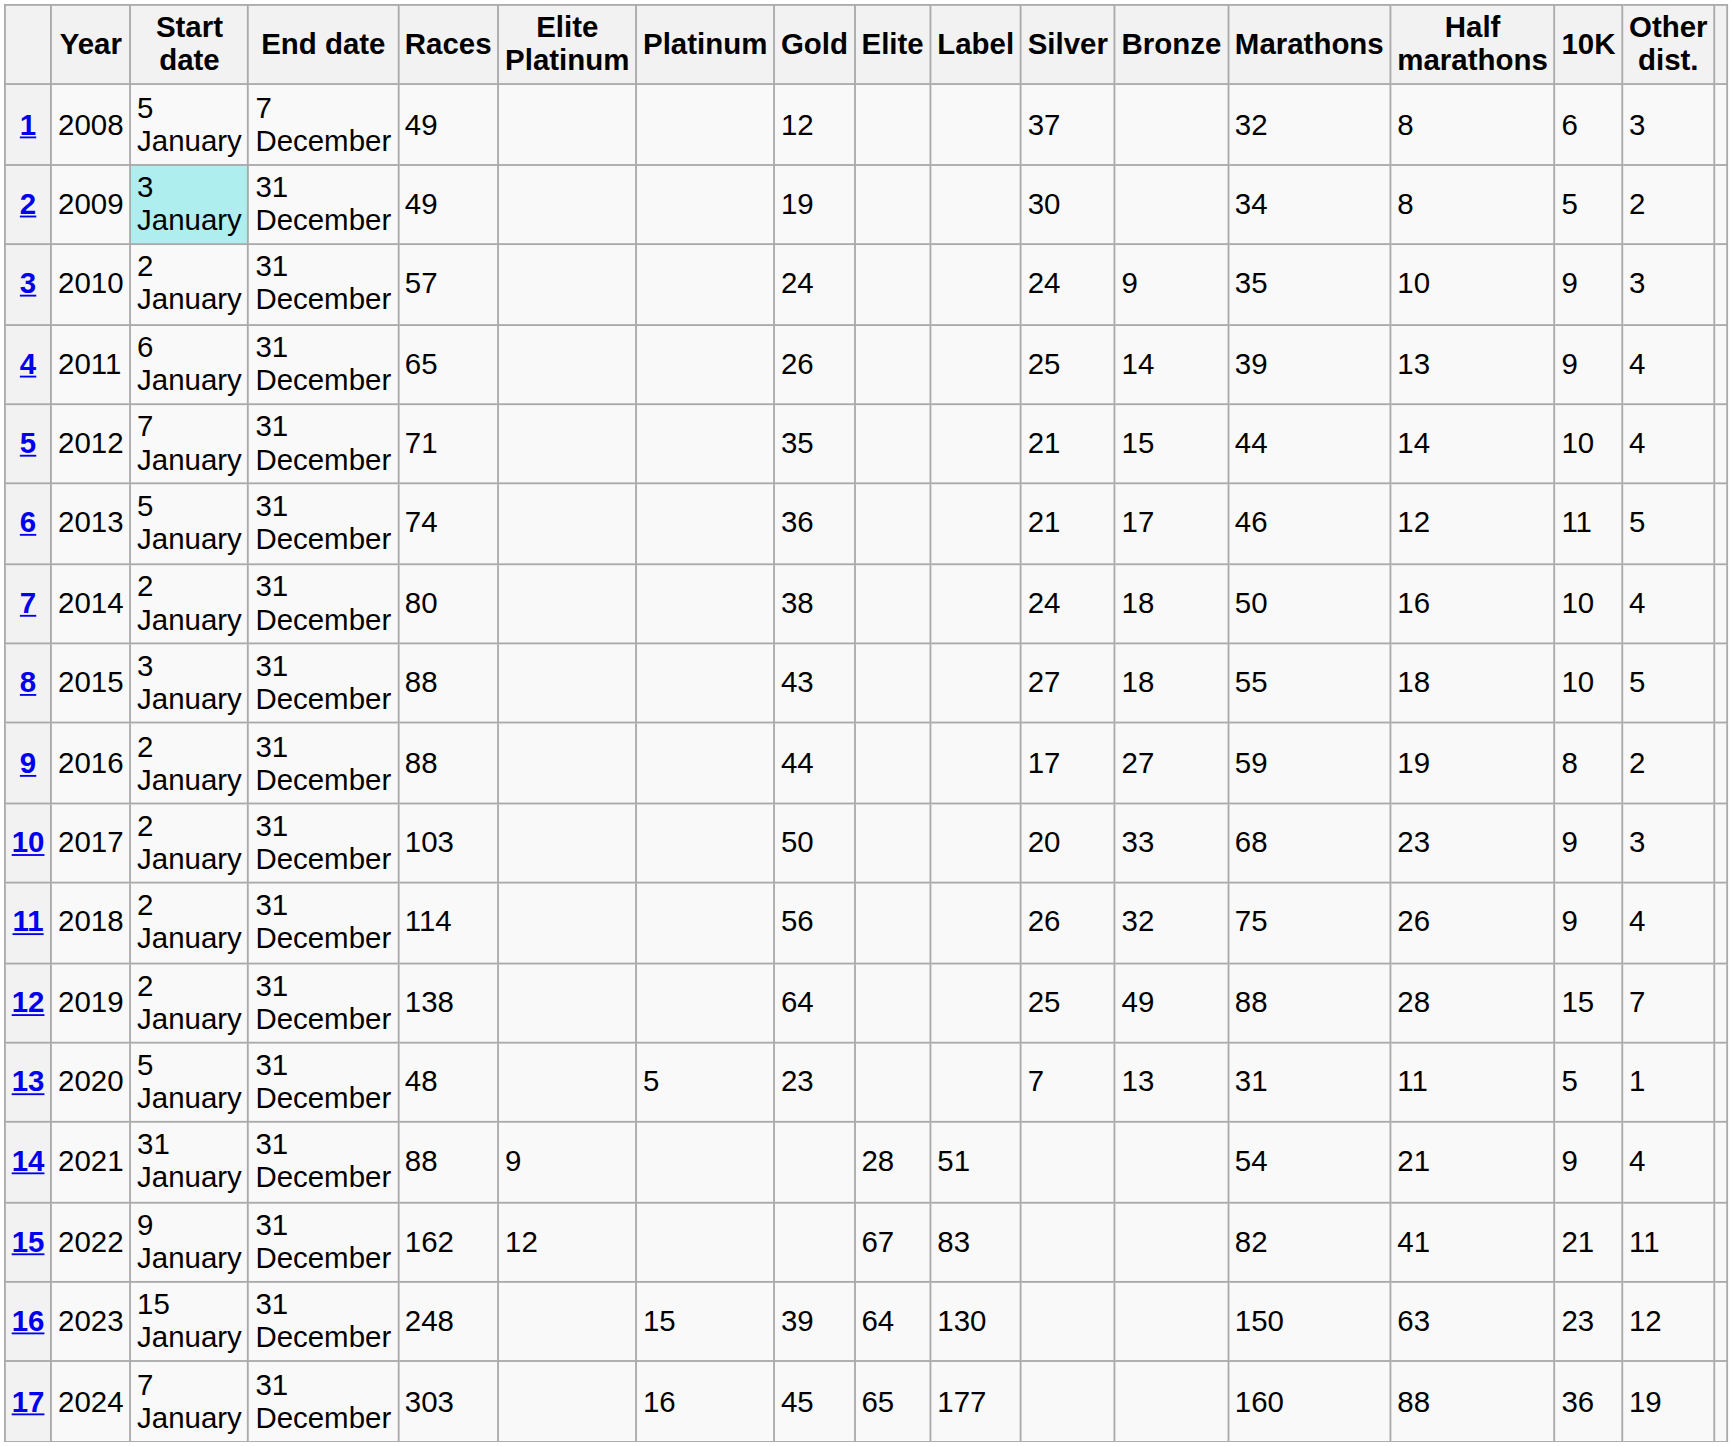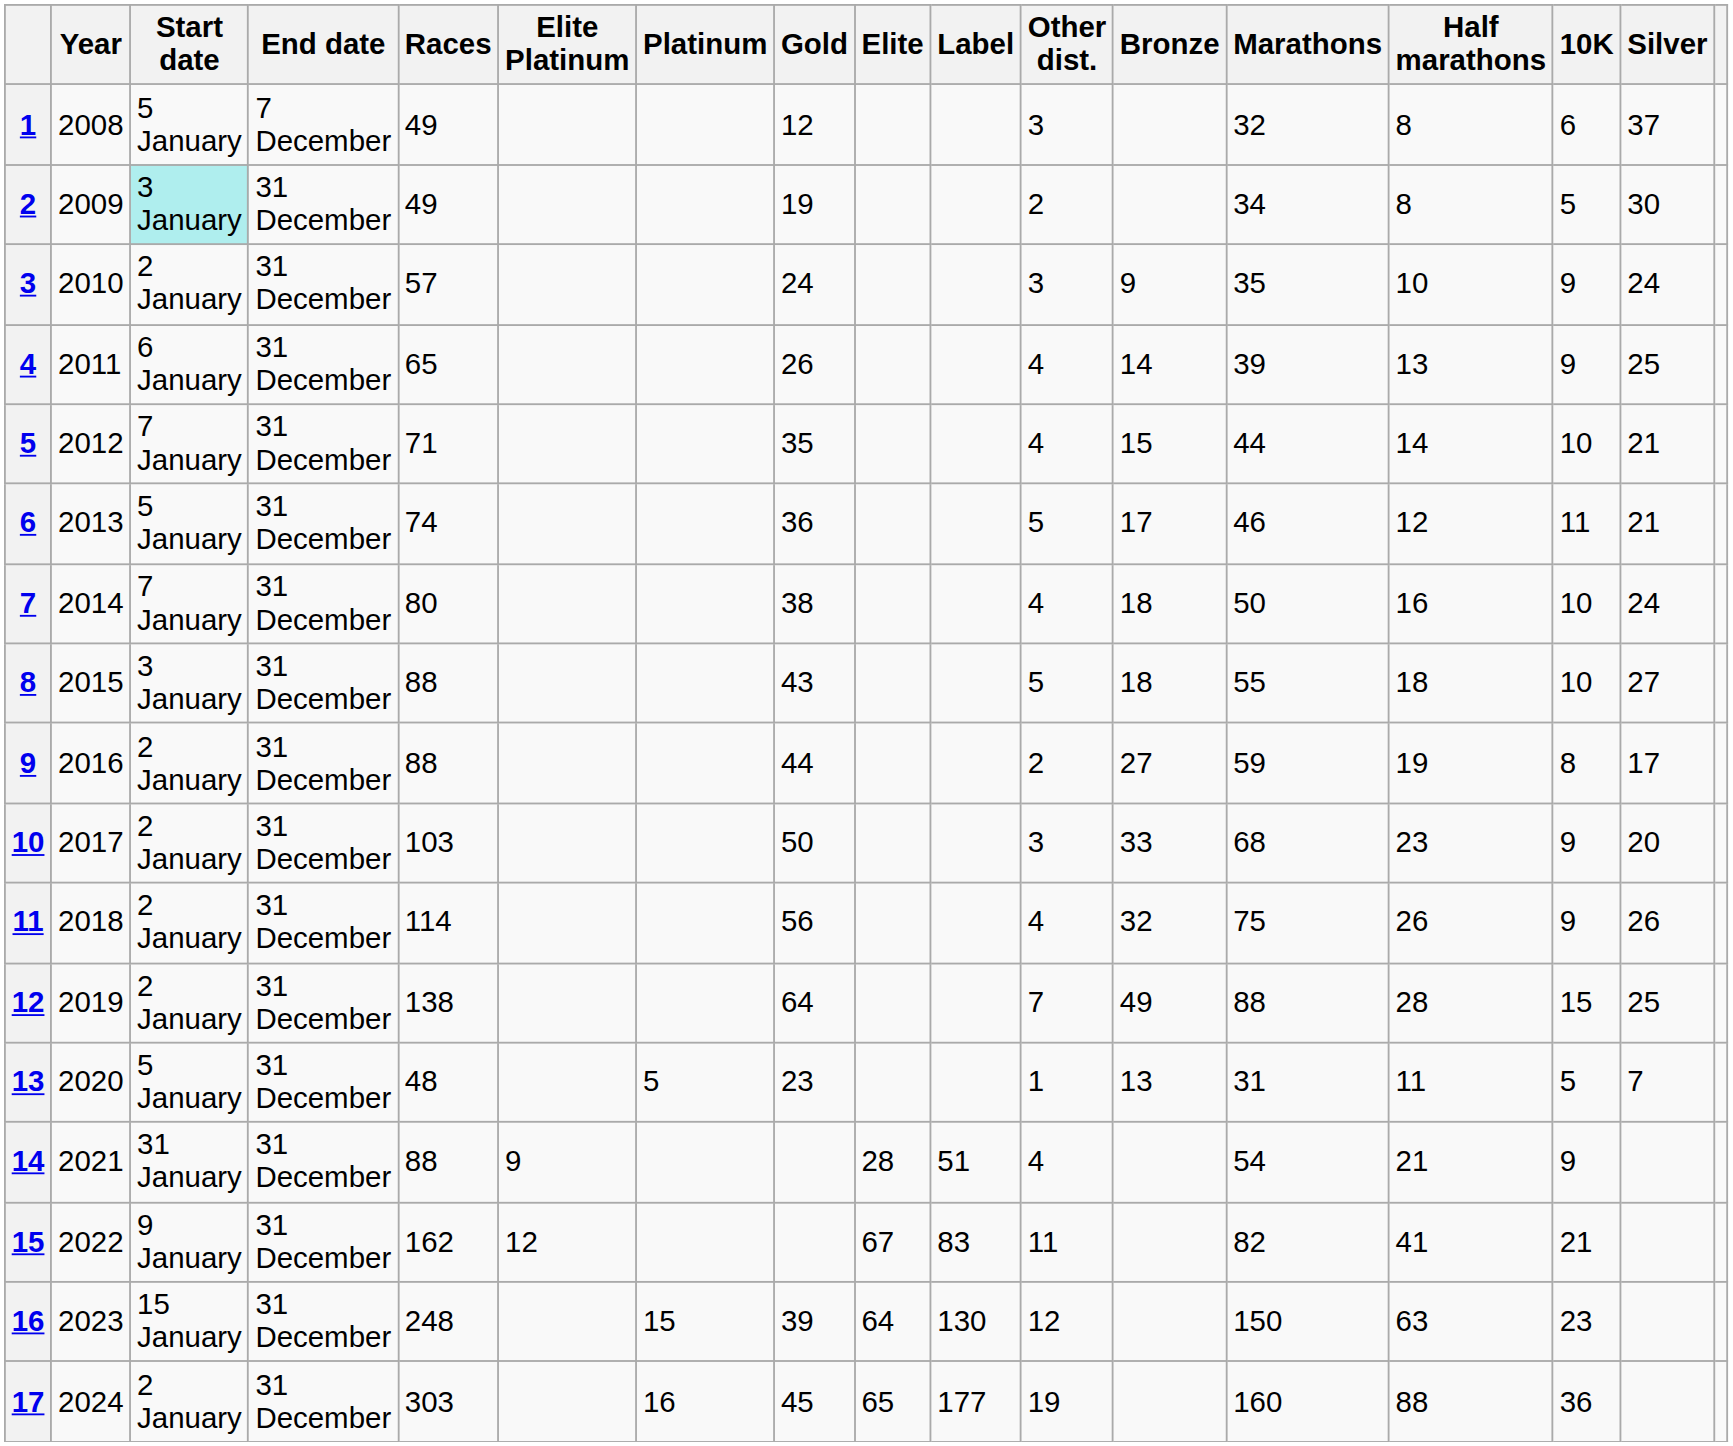columns swapped: Silver <-> Other dist.
row 8 | Start date: 2 January -> 7 January
row 18 | Start date: 7 January -> 2 January
